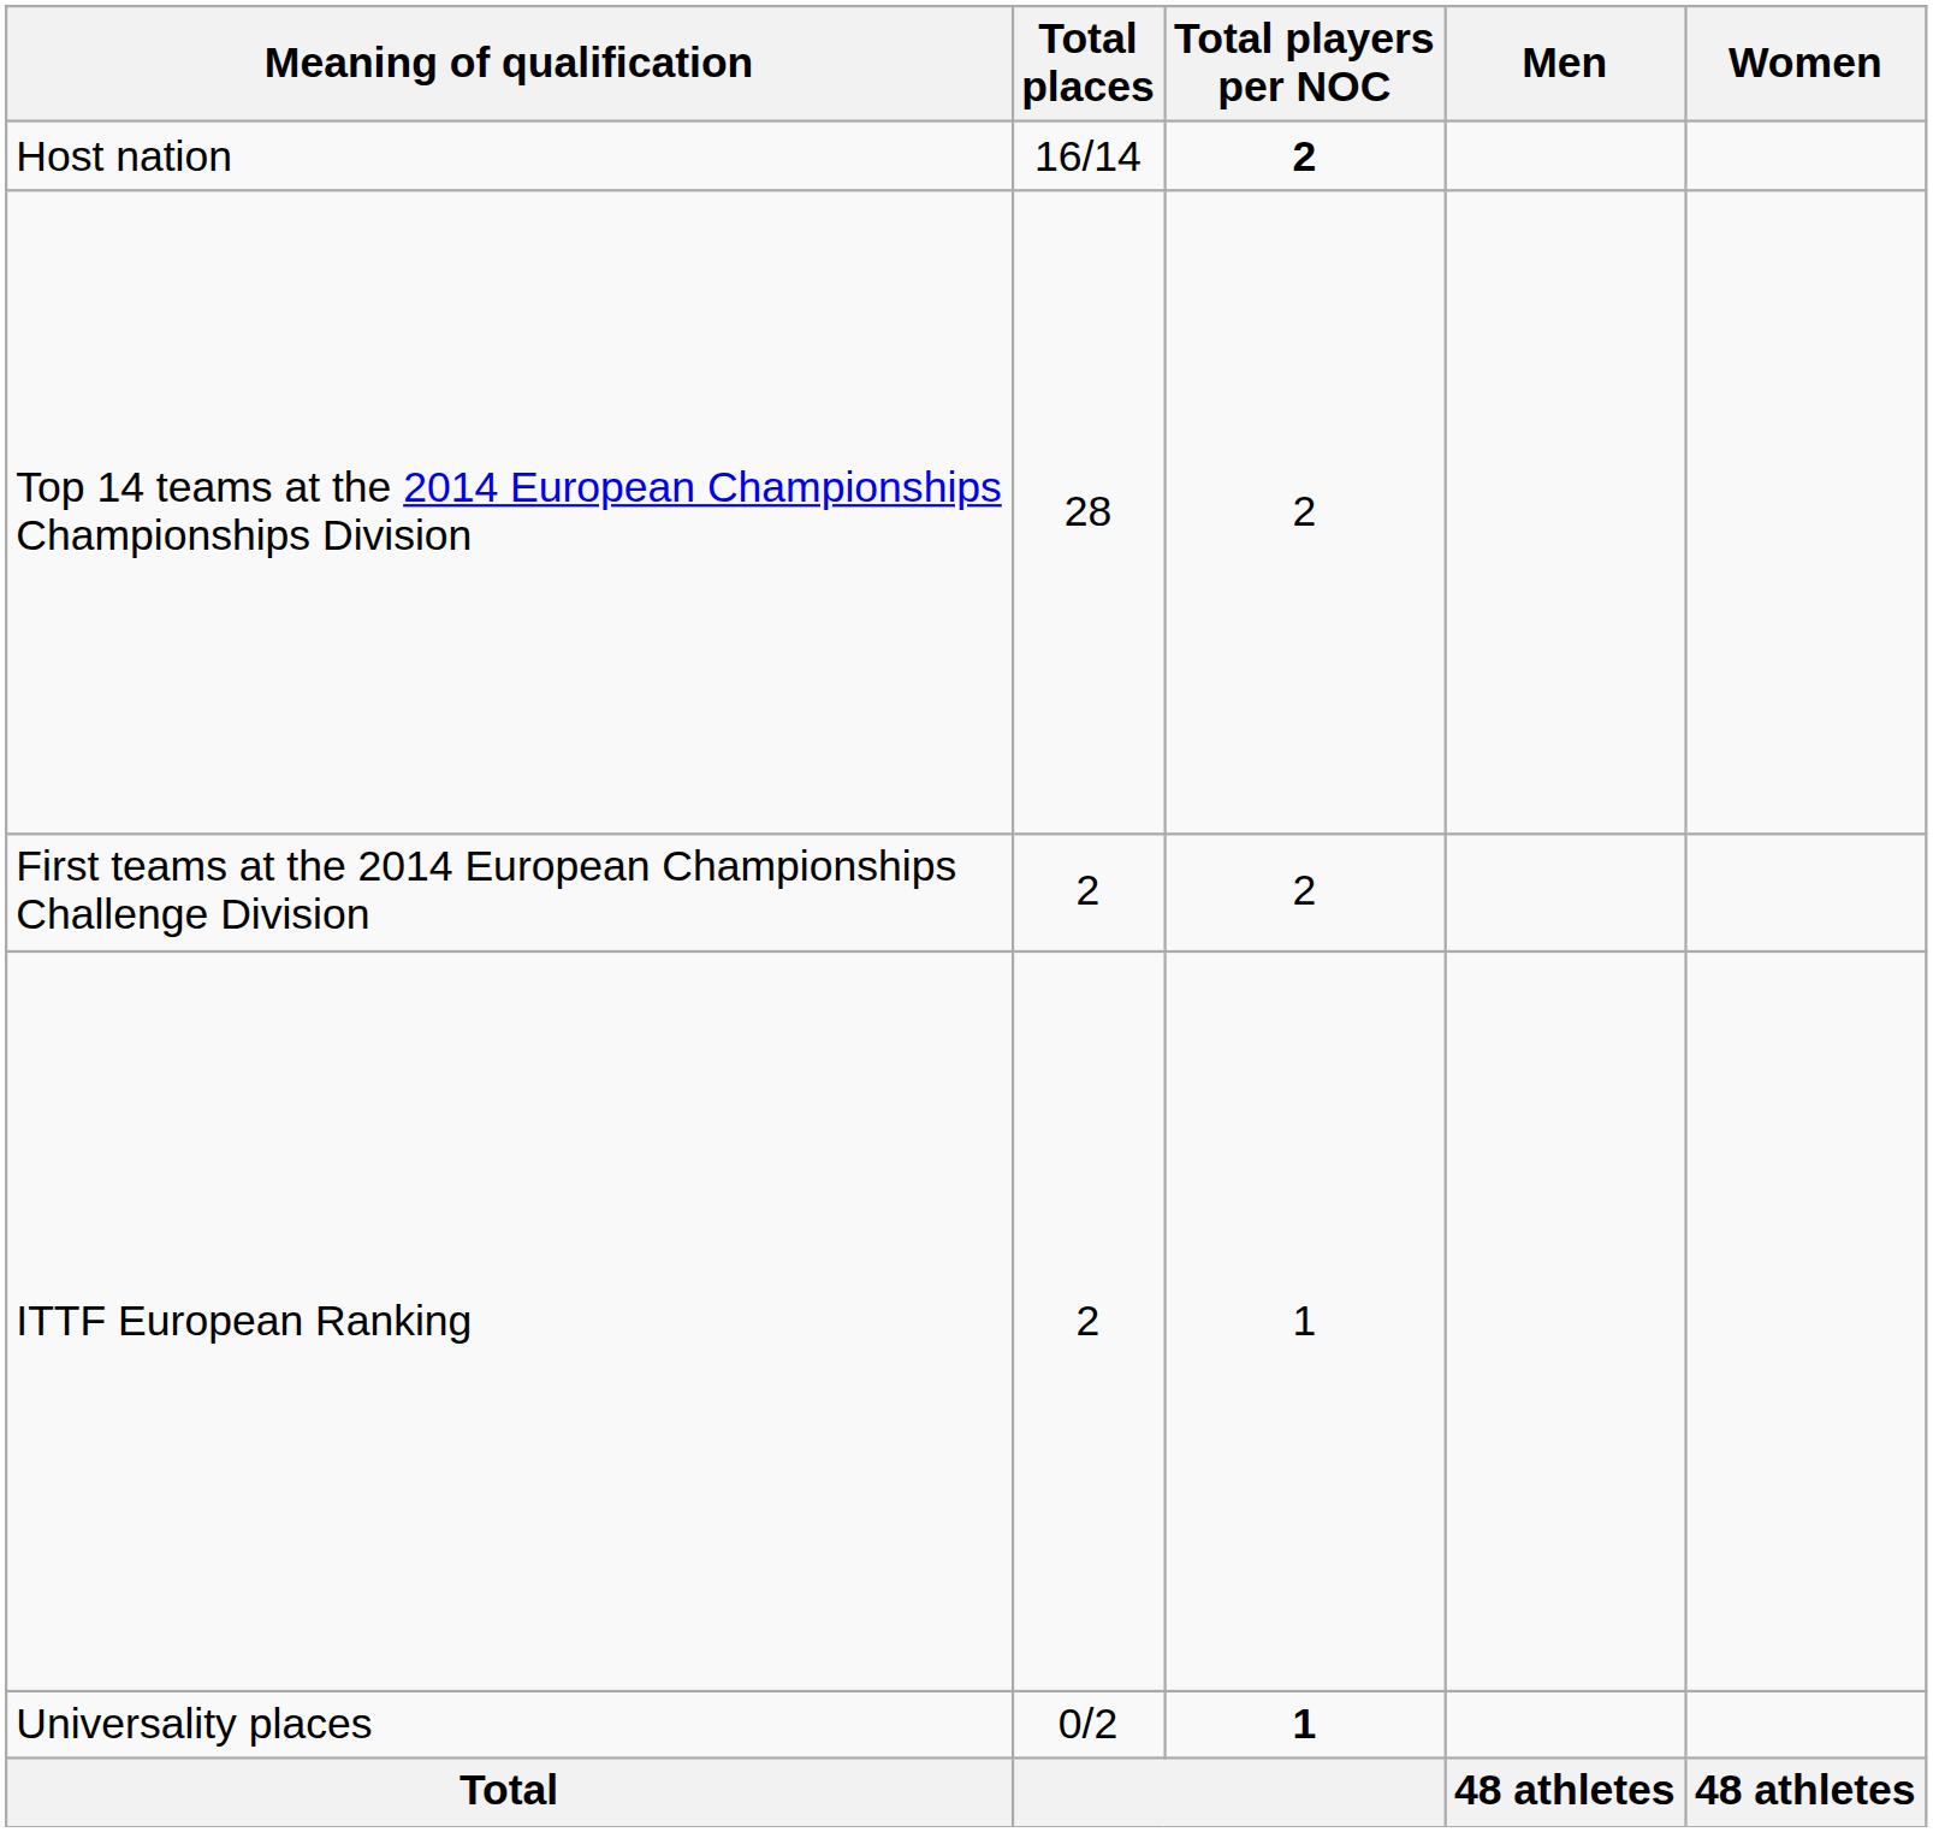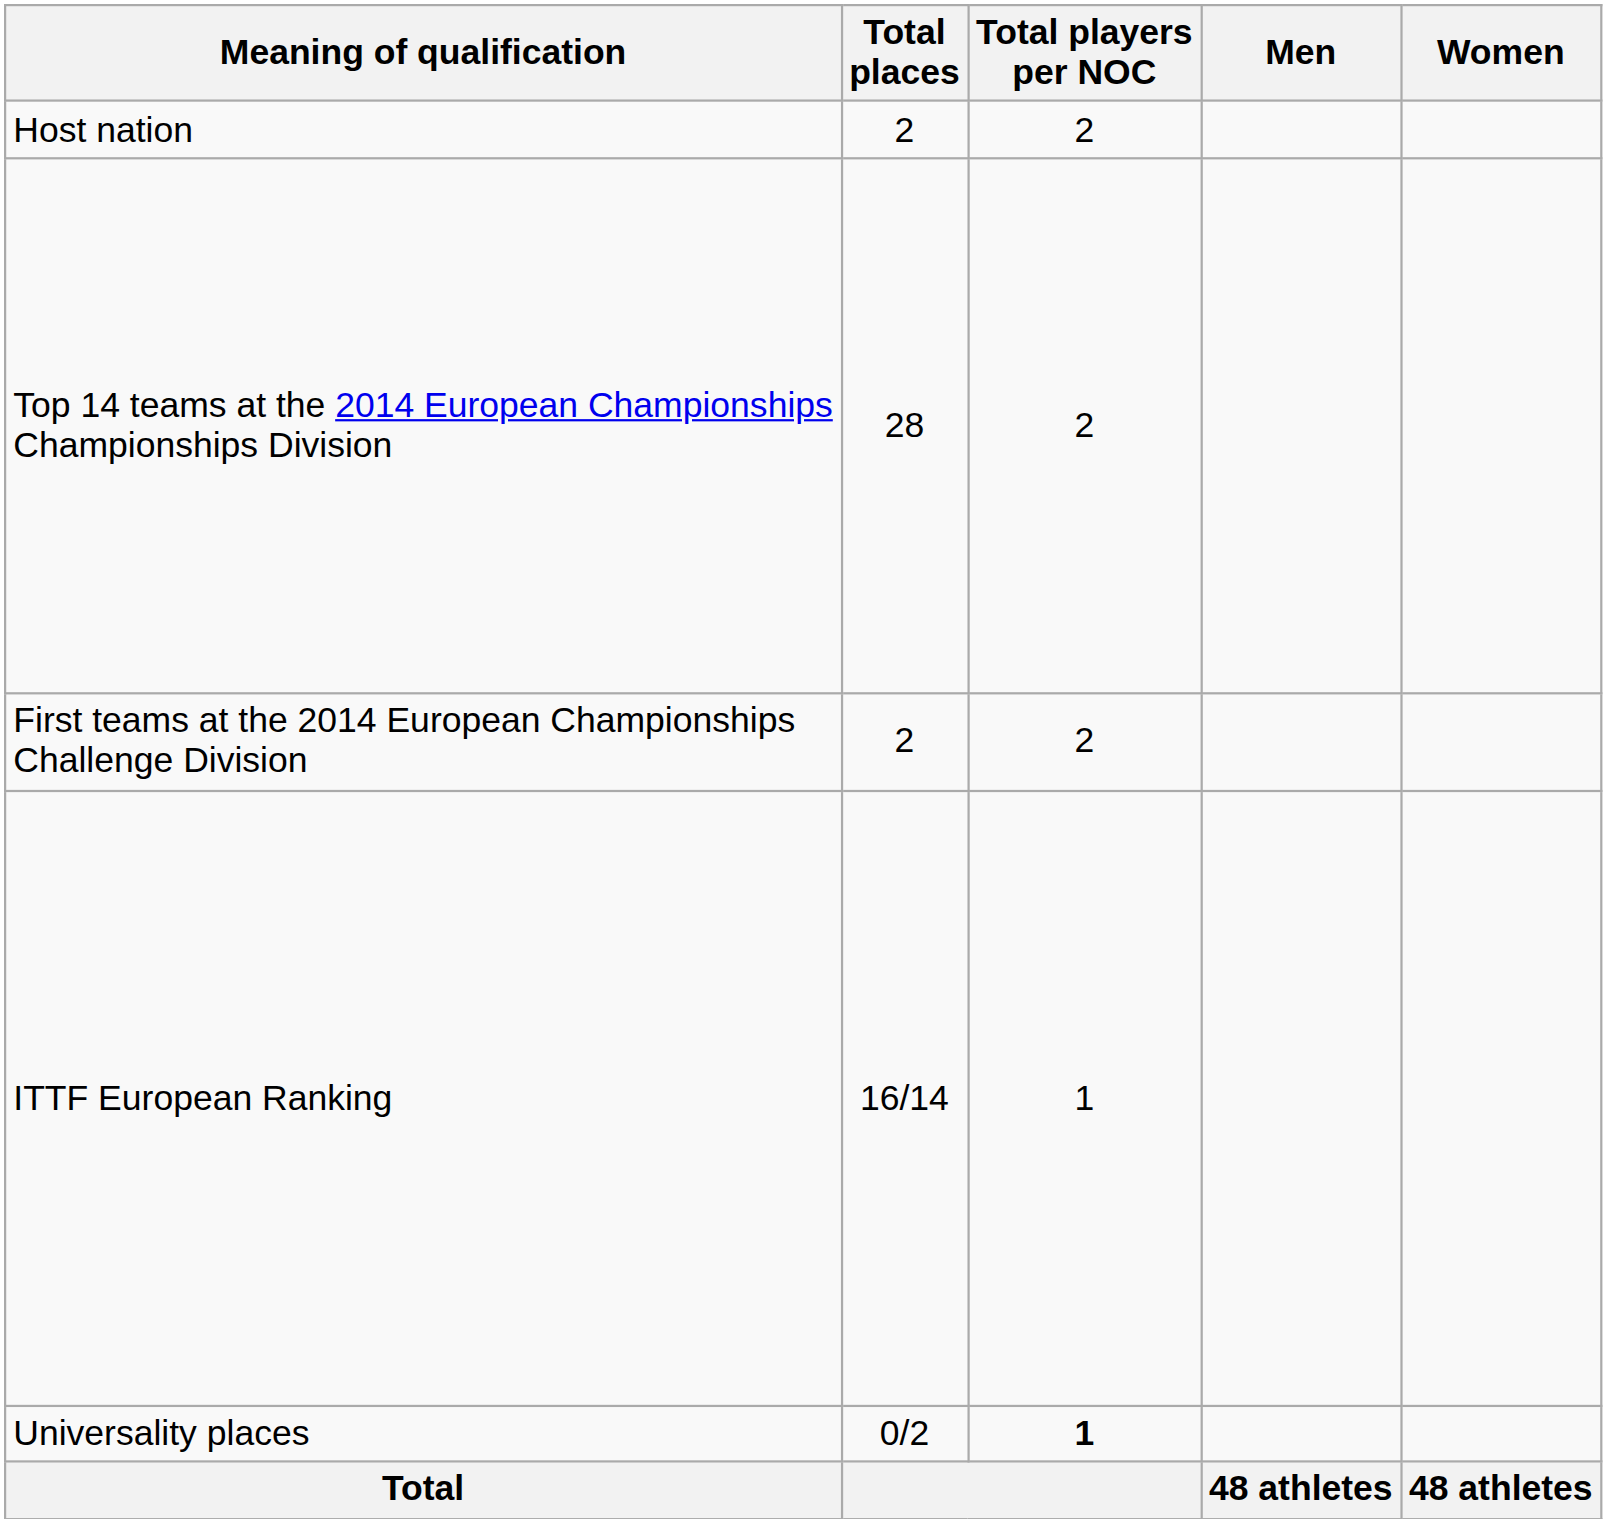Host nation | Total places: 16/14 -> 2
Host nation | Total players per NOC: bold -> normal
ITTF European Ranking | Total places: 2 -> 16/14
